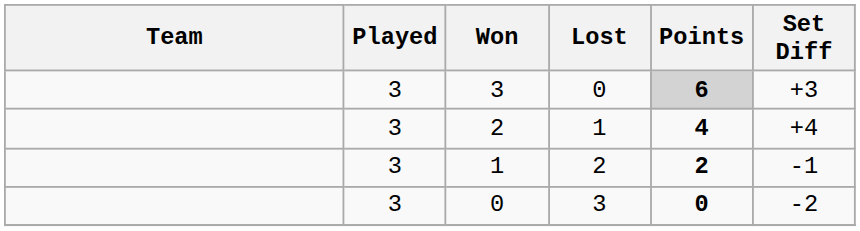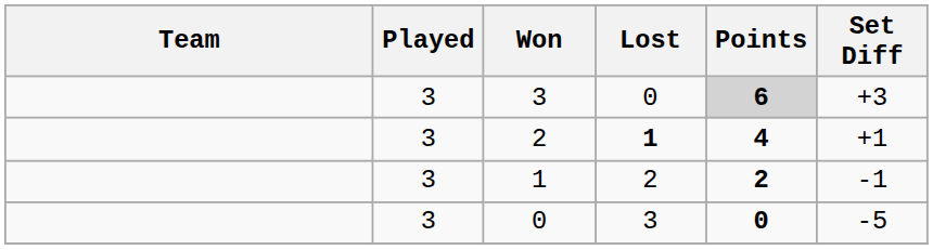row 3 | Lost: normal -> bold
row 3 | Set Diff: +4 -> +1
row 5 | Set Diff: -2 -> -5
